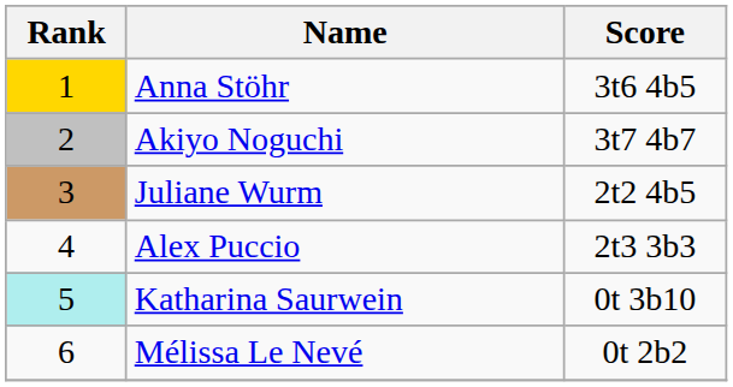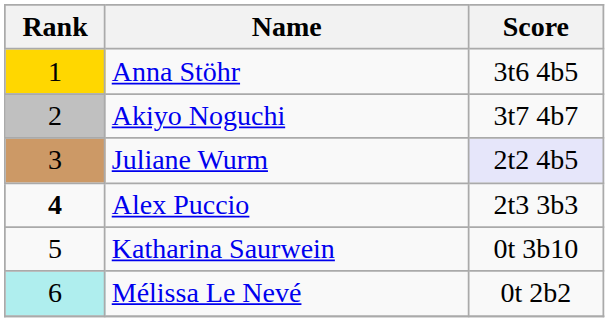Juliane Wurm | Score: no background -> lavender background
Alex Puccio | Rank: normal -> bold
Katharina Saurwein | Rank: paleturquoise background -> no background
Mélissa Le Nevé | Rank: no background -> paleturquoise background
